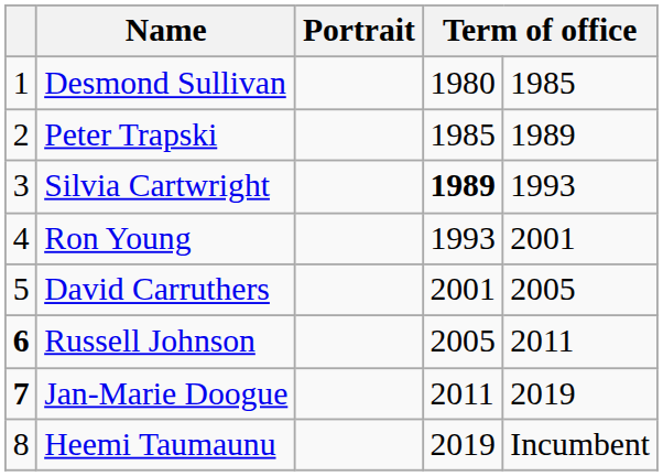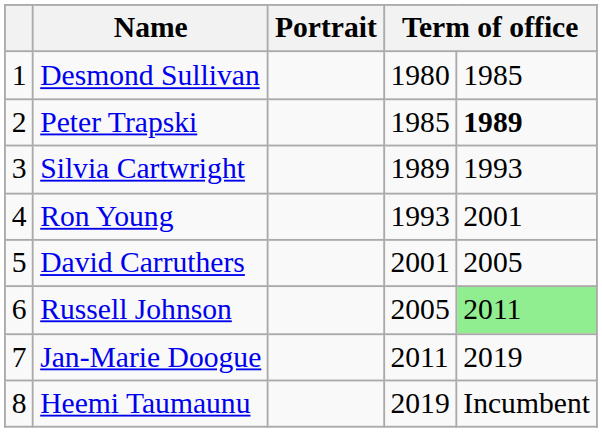Peter Trapski | column 5: normal -> bold
Silvia Cartwright | column 4: bold -> normal
Russell Johnson | column 1: bold -> normal
Russell Johnson | column 5: no background -> lightgreen background
Jan-Marie Doogue | column 1: bold -> normal
